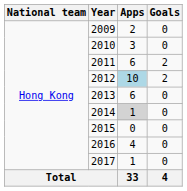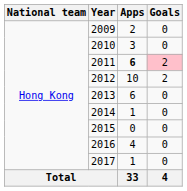2011 | Apps: normal -> bold
2011 | Goals: no background -> pink background
2012 | Apps: lightblue background -> no background
2014 | Apps: lightgrey background -> no background
